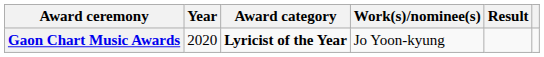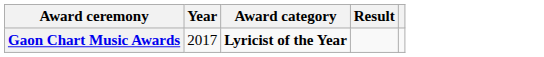- column: Work(s)/nominee(s) | Jo Yoon-kyung
Gaon Chart Music Awards | Year: 2020 -> 2017
